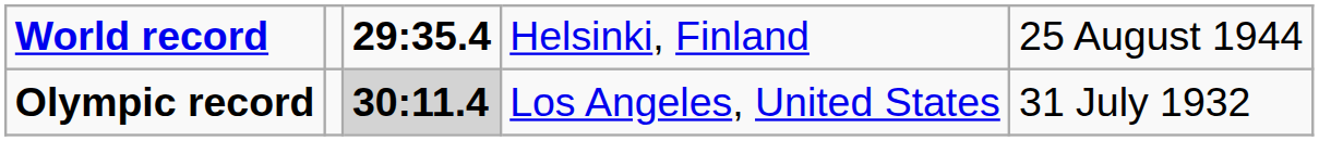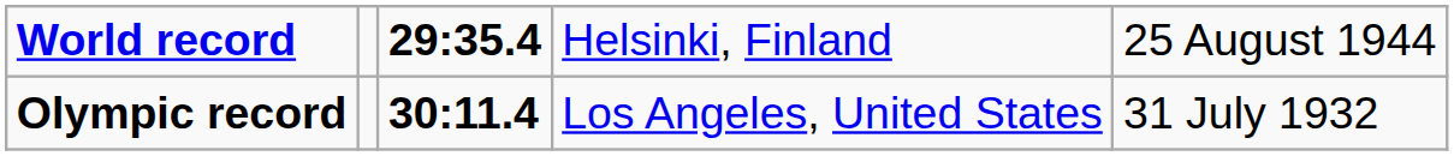Olympic record | column 3: lightgrey background -> no background
